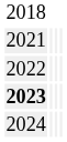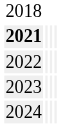2021 | column 1: normal -> bold
2023 | column 1: bold -> normal
